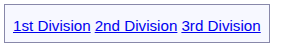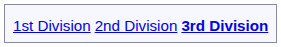1st Division | column 3: normal -> bold
